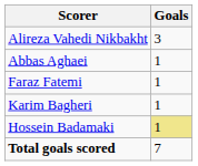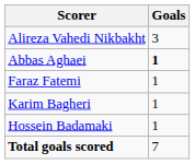Abbas Aghaei | Goals: normal -> bold
Hossein Badamaki | Goals: khaki background -> no background
